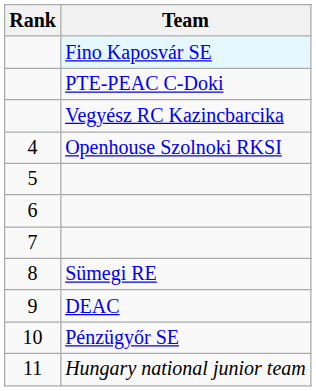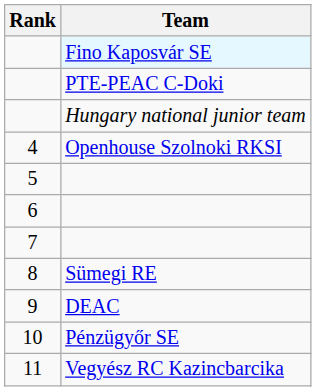row 4 | Team: Vegyész RC Kazincbarcika -> Hungary national junior team
row 12 | Team: Hungary national junior team -> Vegyész RC Kazincbarcika
